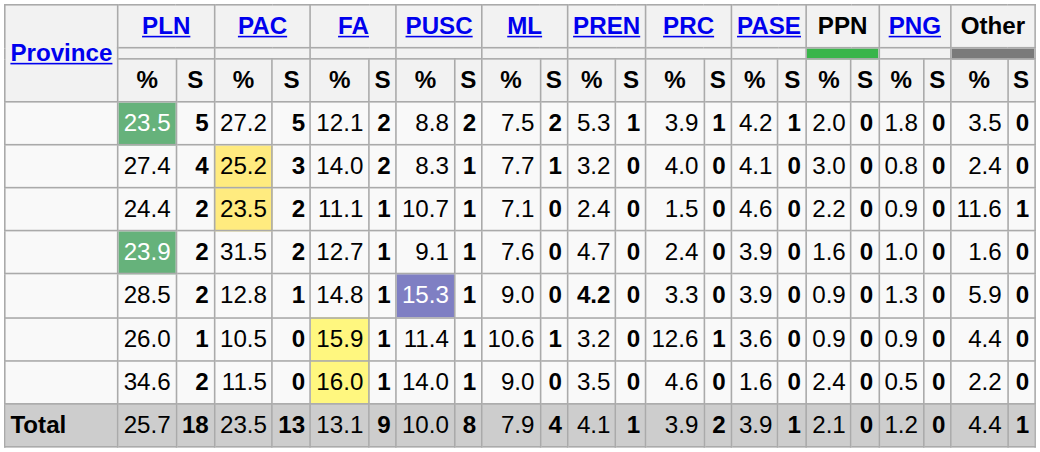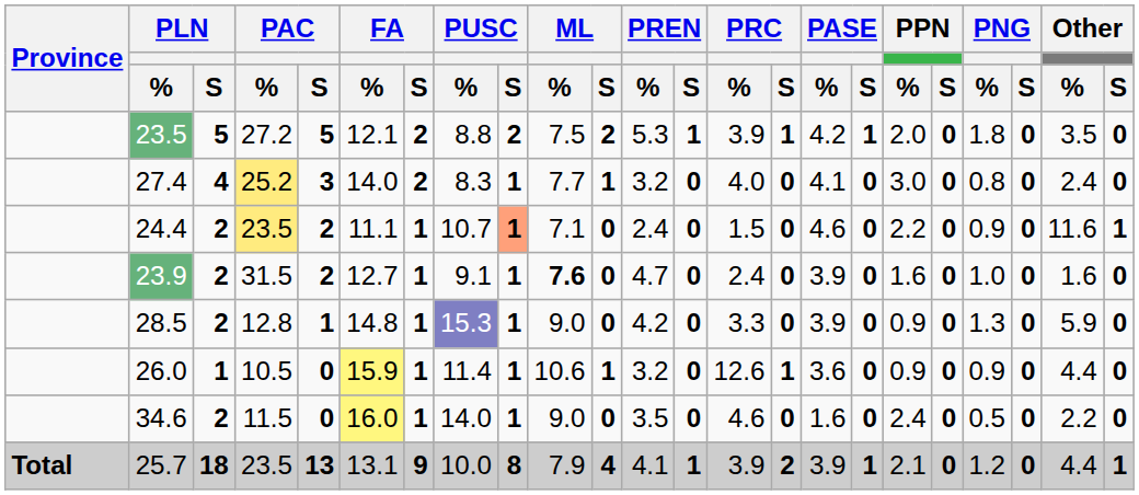24.4 | PUSC / S: no background -> lightsalmon background
23.9 | ML / %: normal -> bold
28.5 | PREN / %: bold -> normal
